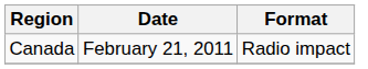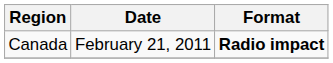Canada | Format: normal -> bold
